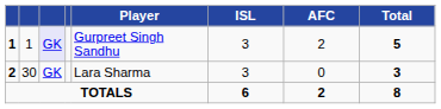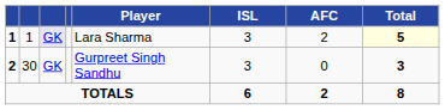row 2 | Player: Gurpreet Singh Sandhu -> Lara Sharma
row 2 | Total: no background -> lightyellow background
row 3 | Player: Lara Sharma -> Gurpreet Singh Sandhu
